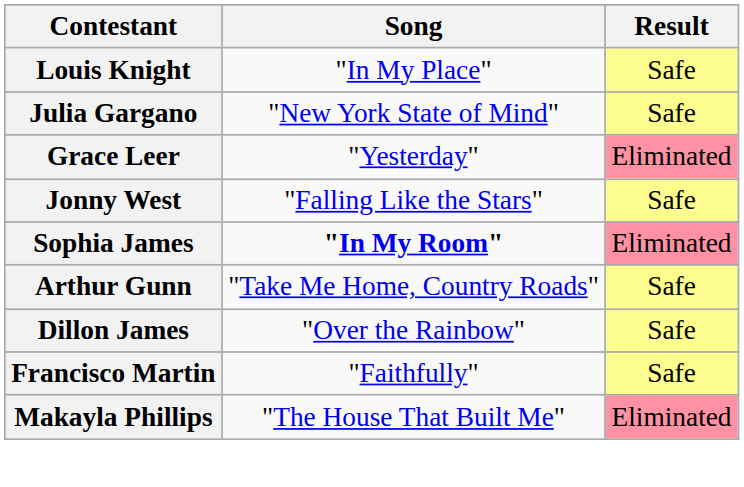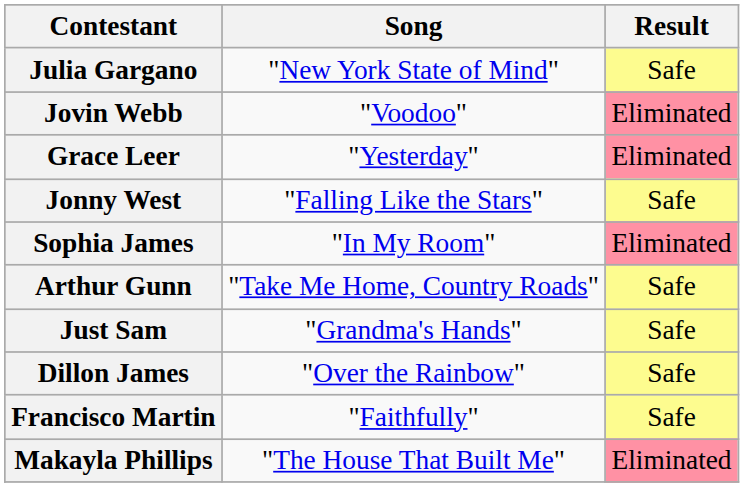- row: Louis Knight | "In My Place" | Safe
+ row: Jovin Webb | "Voodoo" | Eliminated
Sophia James | Song: bold -> normal
+ row: Just Sam | "Grandma's Hands" | Safe
